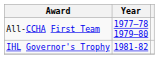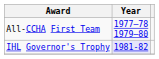IHL Governor's Trophy | Year: no background -> lavender background
